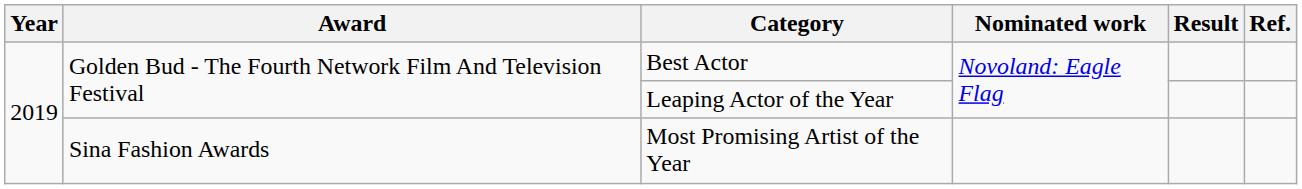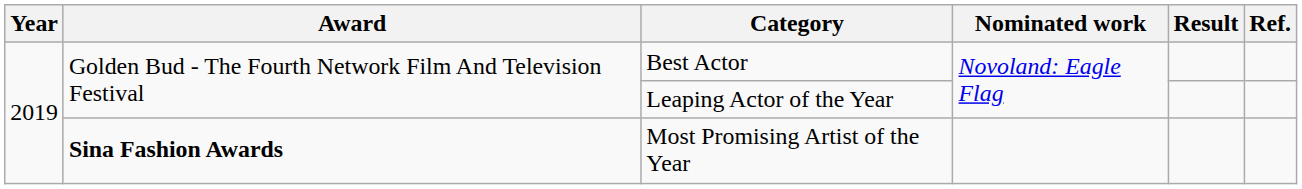Most Promising Artist of the Year | Award: normal -> bold
